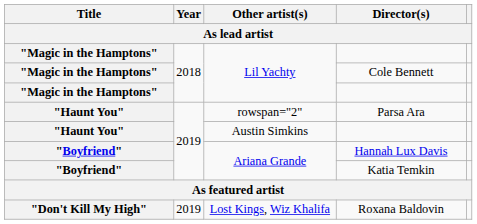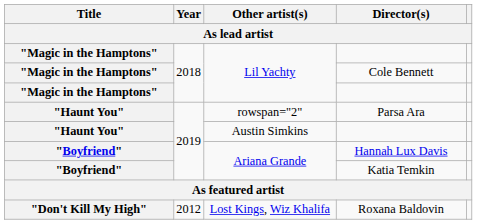Roxana Baldovin | Year: 2019 -> 2012
